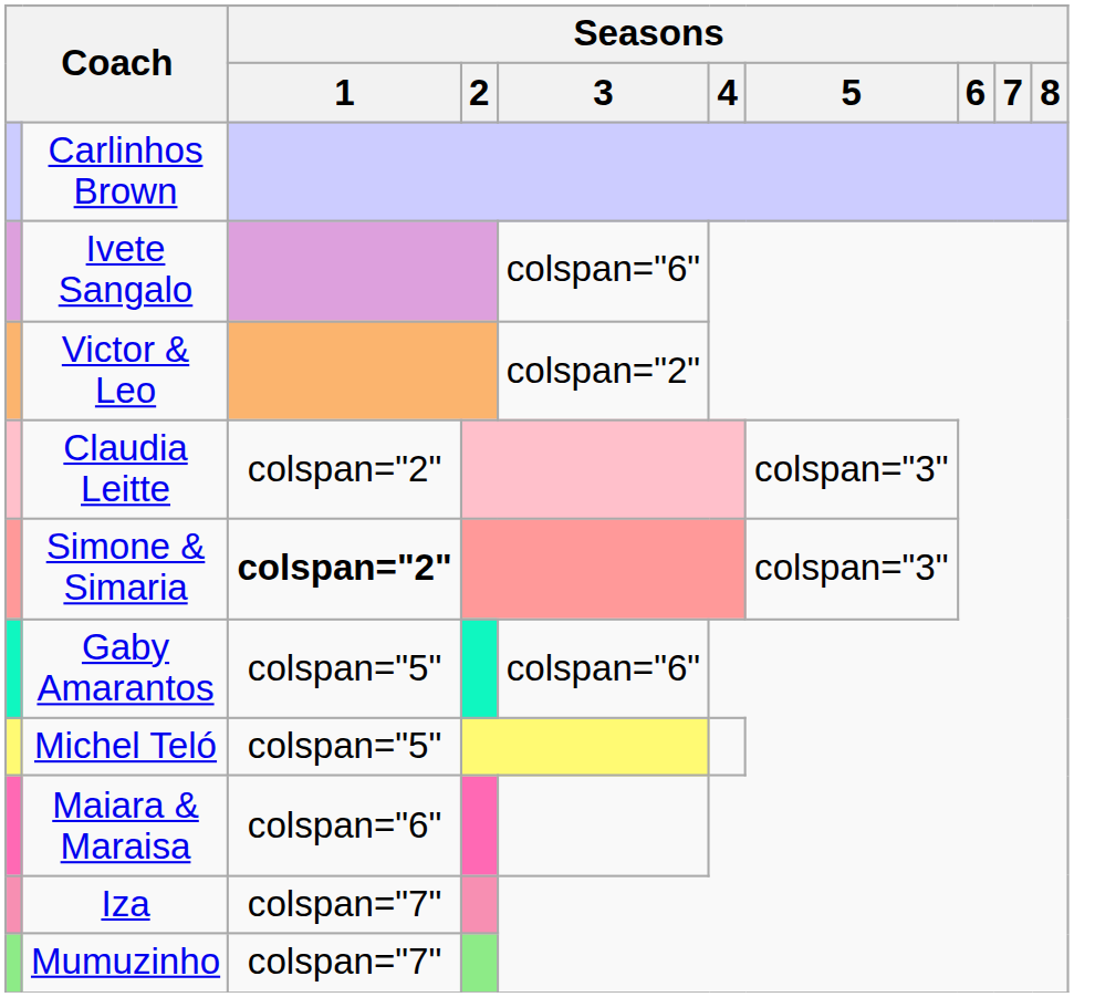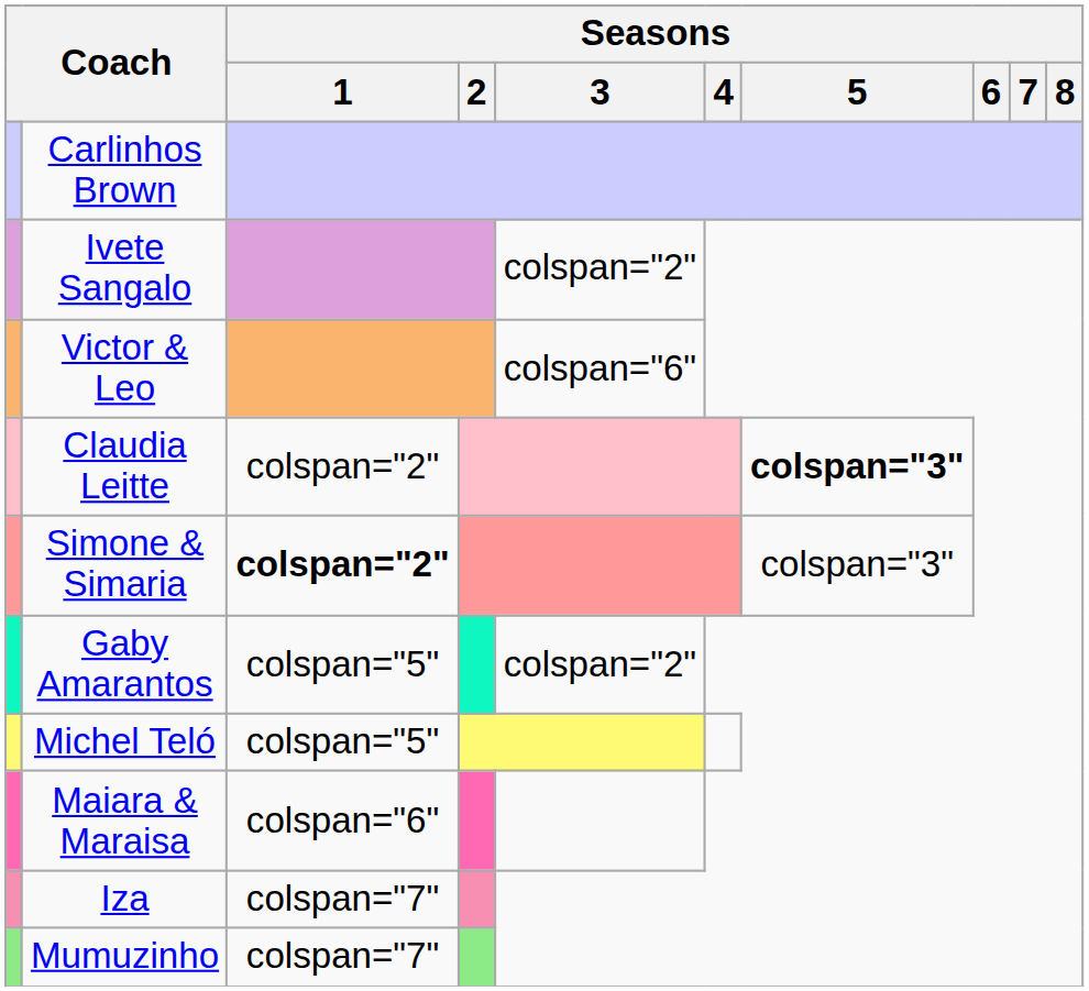Ivete Sangalo | Seasons / 3: colspan="6" -> colspan="2"
Victor & Leo | Seasons / 3: colspan="2" -> colspan="6"
Claudia Leitte | Seasons / 5: normal -> bold
Gaby Amarantos | Seasons / 3: colspan="6" -> colspan="2"
